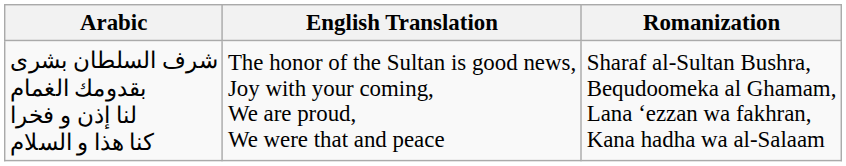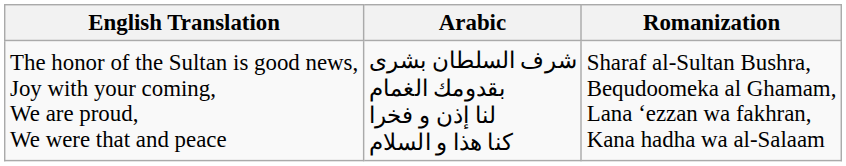columns swapped: Arabic <-> English Translation
